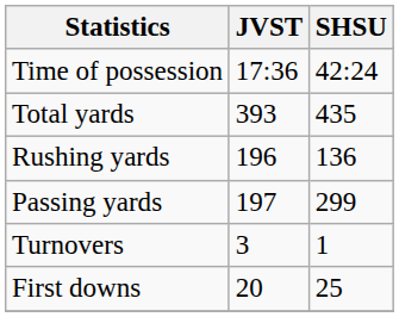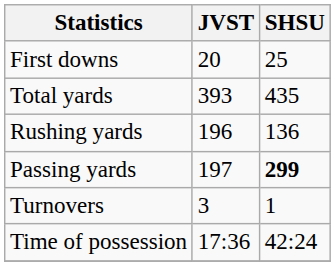rows swapped: First downs <-> Time of possession
Passing yards | SHSU: normal -> bold
